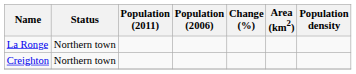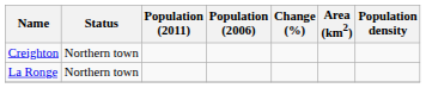rows swapped: Creighton <-> La Ronge
